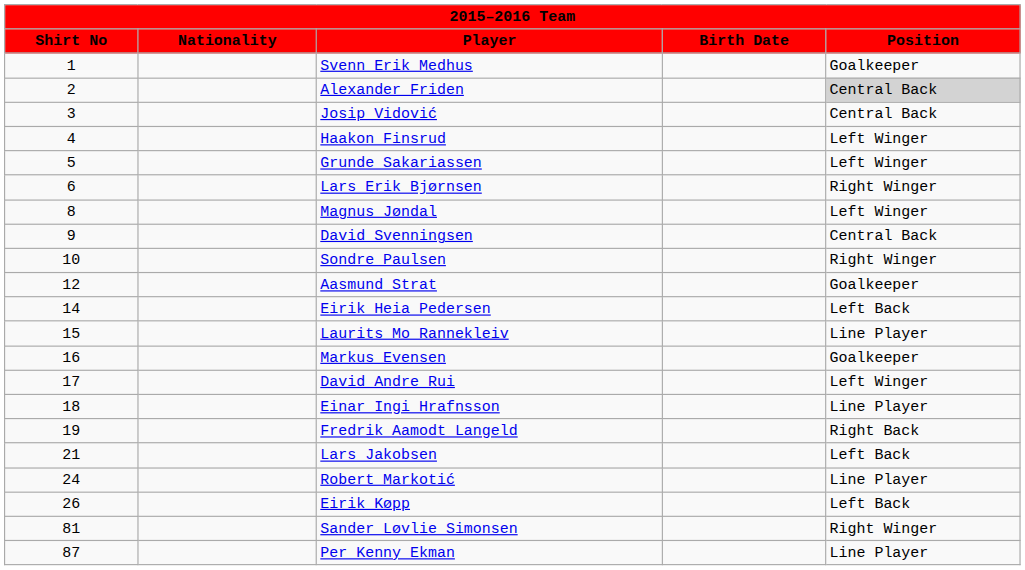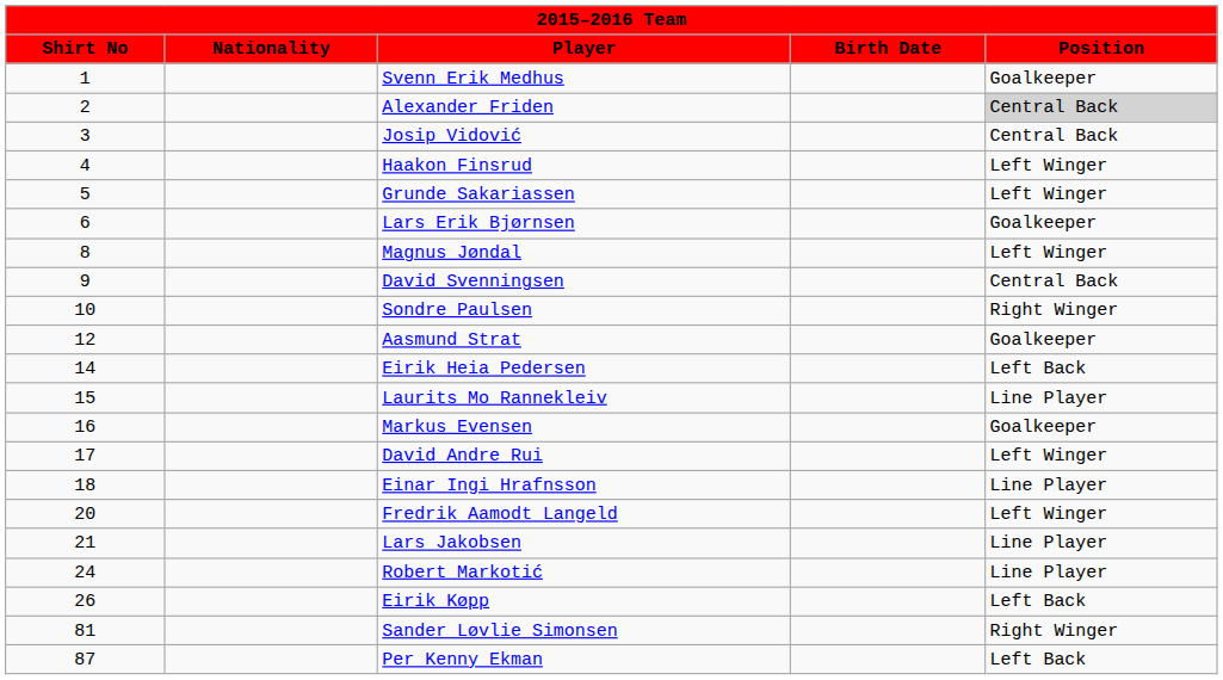Lars Erik Bjørnsen | Position: Right Winger -> Goalkeeper
Fredrik Aamodt Langeld | Shirt No: 19 -> 20
Fredrik Aamodt Langeld | Position: Right Back -> Left Winger
Lars Jakobsen | Position: Left Back -> Line Player
Per Kenny Ekman | Position: Line Player -> Left Back
